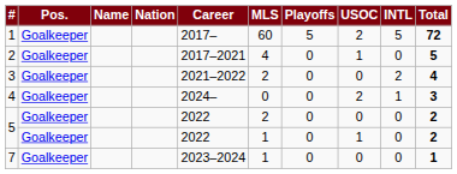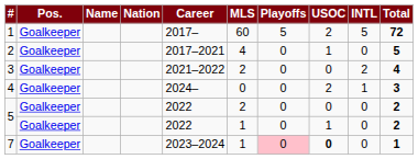7 | Playoffs: no background -> pink background
7 | USOC: normal -> bold
